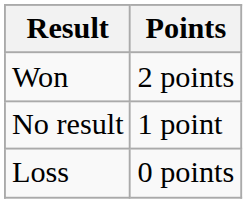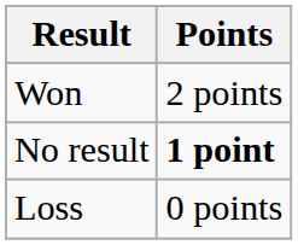No result | Points: normal -> bold
